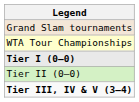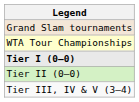row 6 | column 1: bold -> normal
